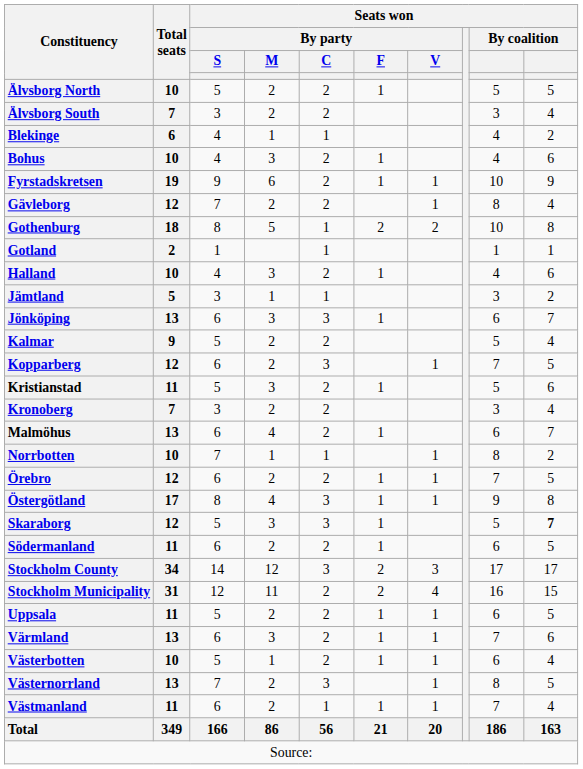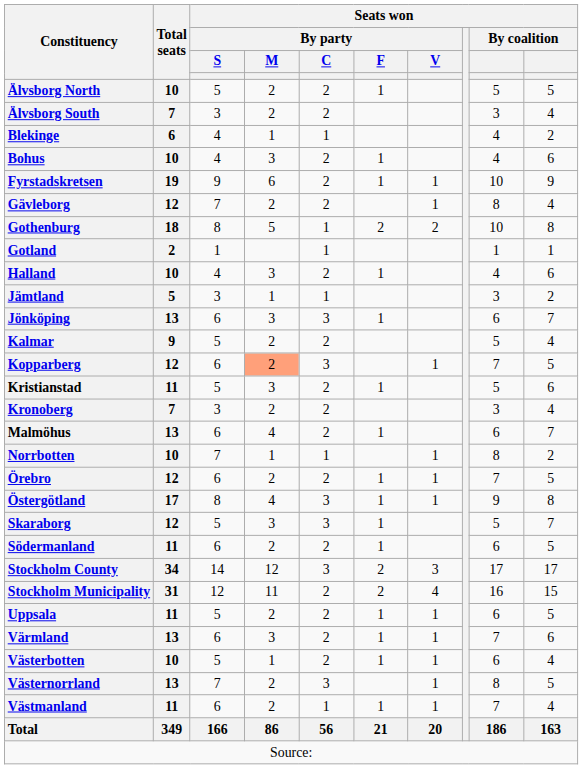Kopparberg | Seats won / By party / M: no background -> lightsalmon background
Skaraborg | column 10: bold -> normal
